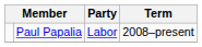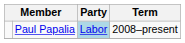Paul Papalia | Party: no background -> lightblue background
